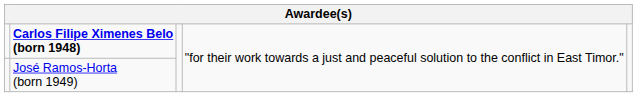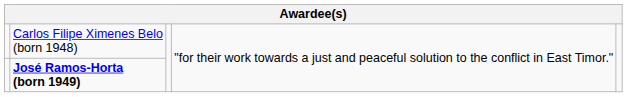Carlos Filipe Ximenes Belo (born 1948) | column 2: bold -> normal
José Ramos-Horta (born 1949) | column 2: normal -> bold
